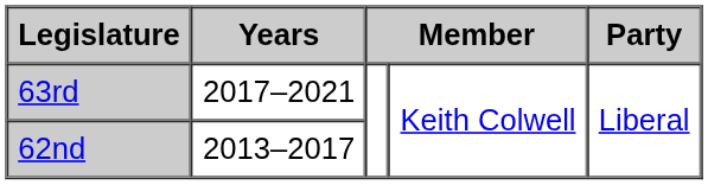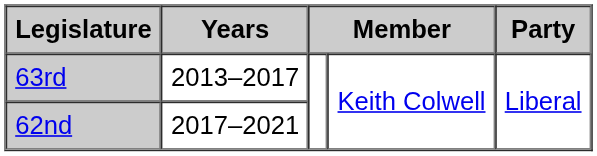63rd | Years: 2017–2021 -> 2013–2017
62nd | Years: 2013–2017 -> 2017–2021
